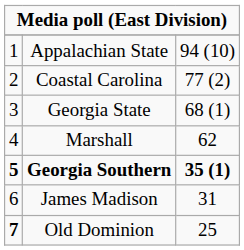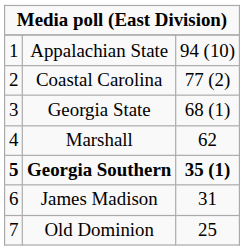Old Dominion | column 1: bold -> normal
